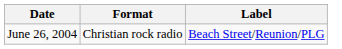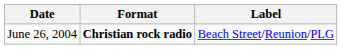June 26, 2004 | Format: normal -> bold
